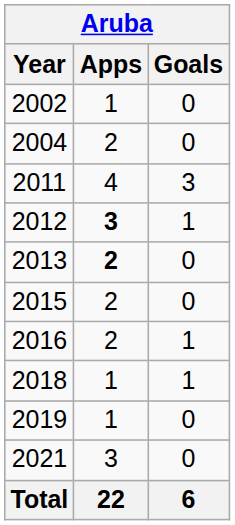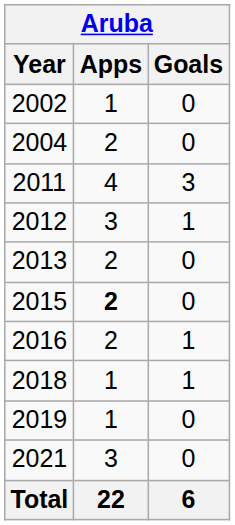2012 | Apps: bold -> normal
2013 | Apps: bold -> normal
2015 | Apps: normal -> bold
